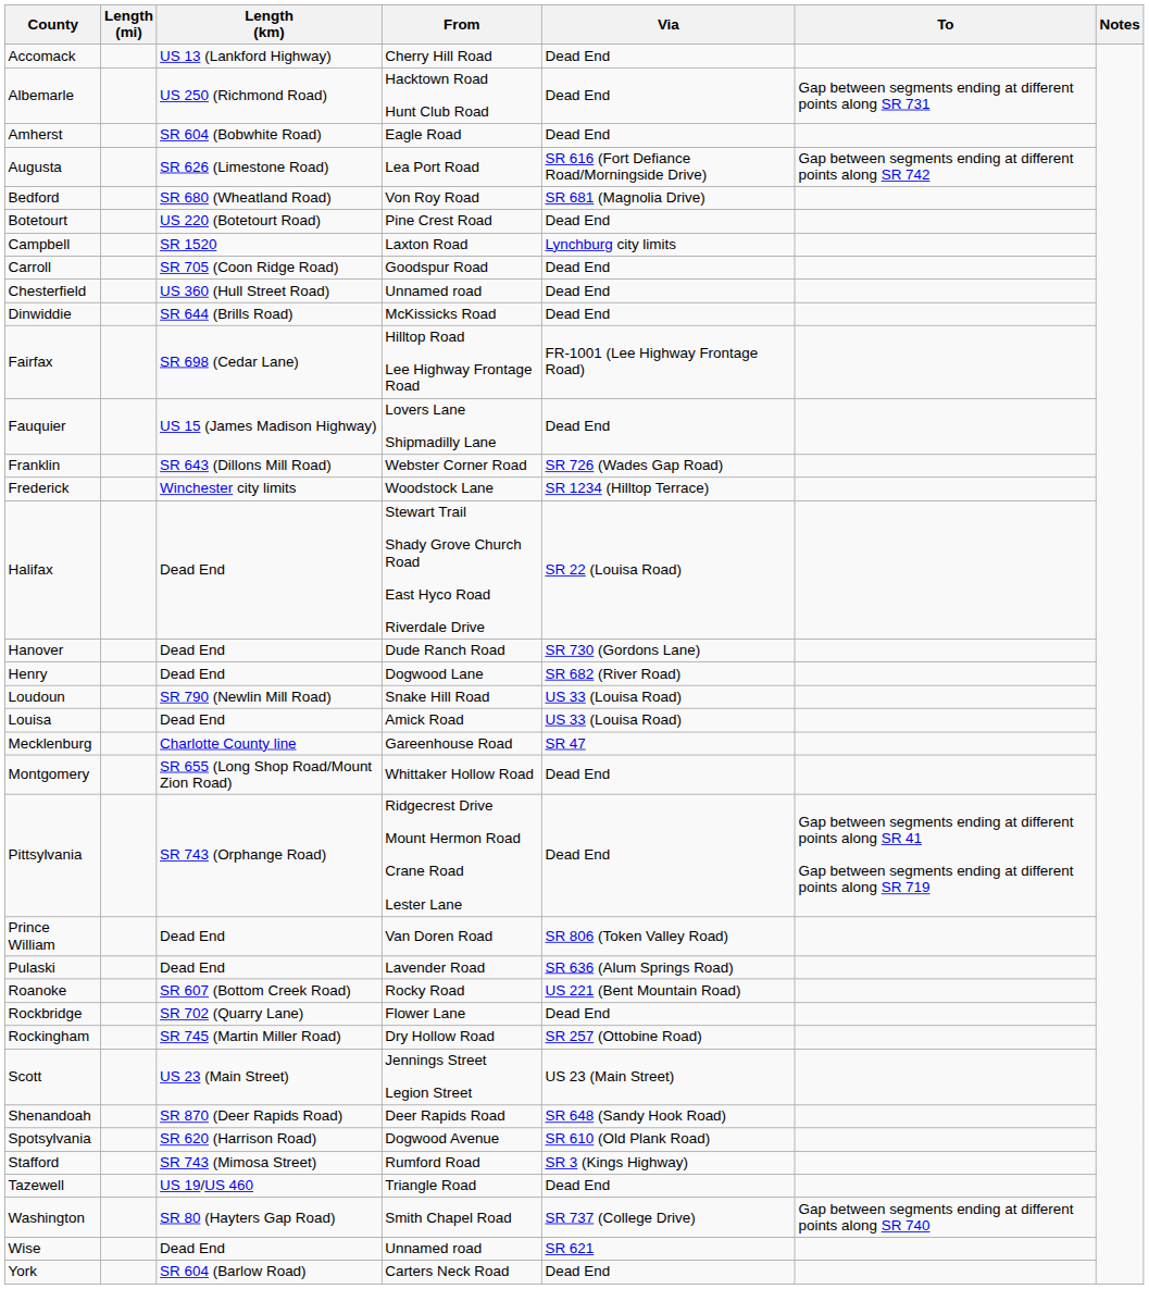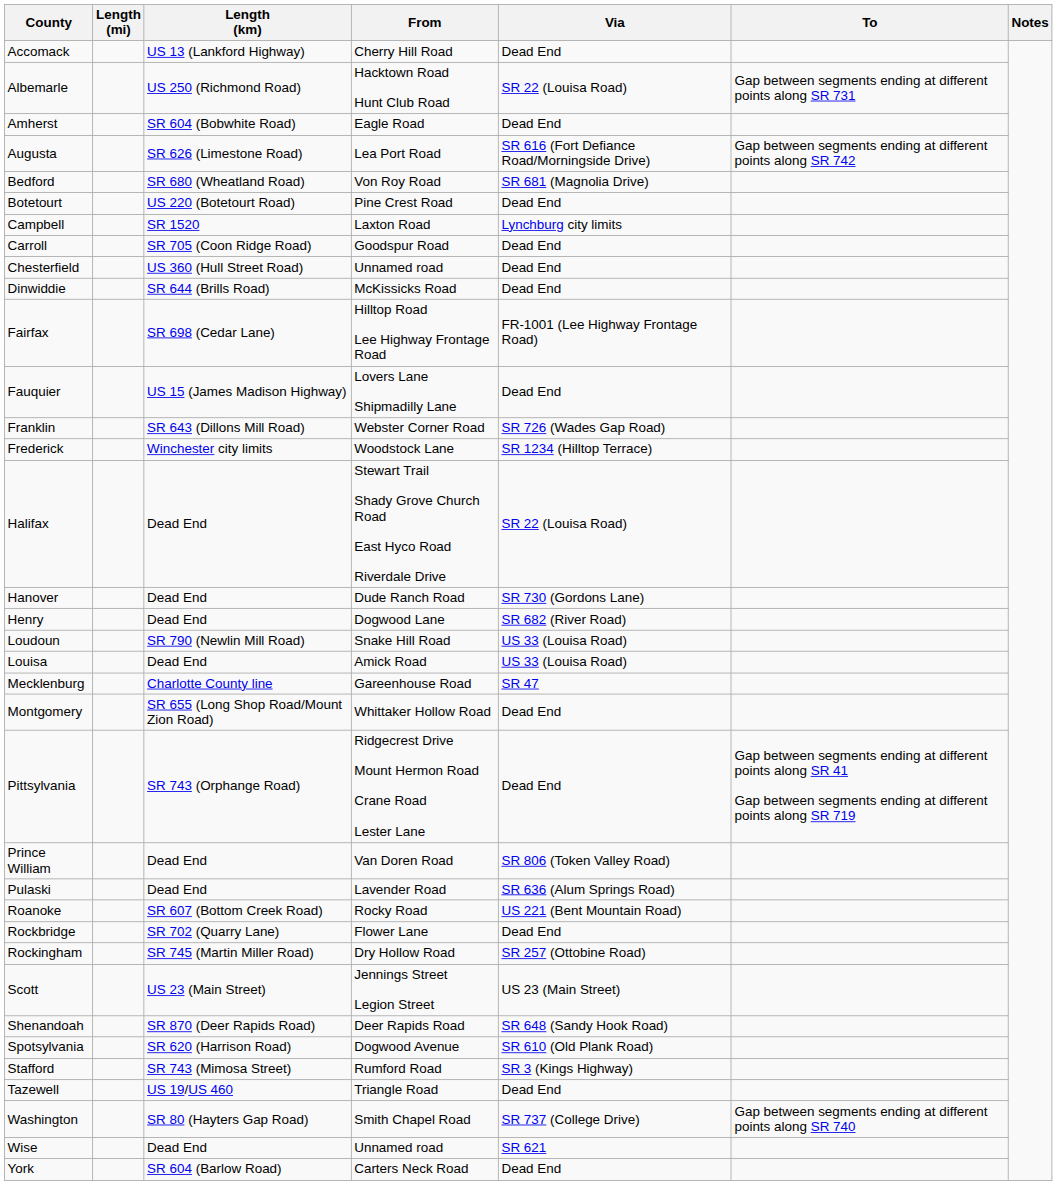Albemarle | Via: Dead End -> SR 22 (Louisa Road)
